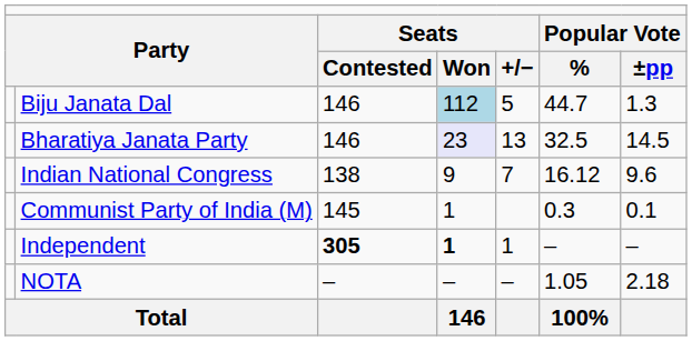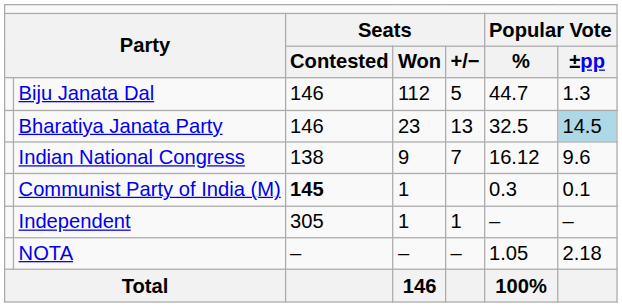Biju Janata Dal | column 4: lightblue background -> no background
Bharatiya Janata Party | column 4: lavender background -> no background
Bharatiya Janata Party | column 7: no background -> lightblue background
Communist Party of India (M) | column 3: normal -> bold
Independent | column 3: bold -> normal
Independent | column 4: bold -> normal
